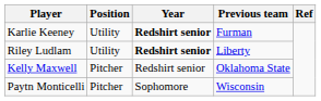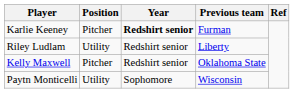Karlie Keeney | Position: Utility -> Pitcher
Riley Ludlam | Year: bold -> normal
Paytn Monticelli | Position: Pitcher -> Utility
